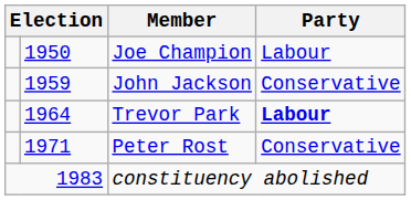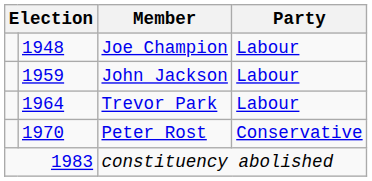Joe Champion | column 2: 1950 -> 1948
John Jackson | Party: Conservative -> Labour
Trevor Park | Party: bold -> normal
Peter Rost | column 2: 1971 -> 1970
